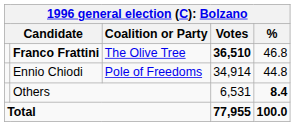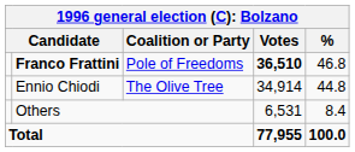Franco Frattini | Coalition or Party: The Olive Tree -> Pole of Freedoms
Ennio Chiodi | Coalition or Party: Pole of Freedoms -> The Olive Tree
Others | %: bold -> normal
